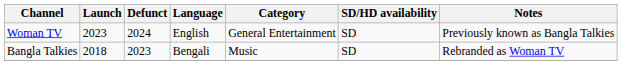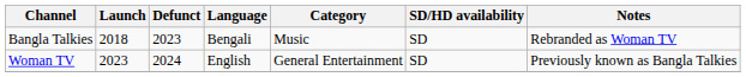rows swapped: Bangla Talkies <-> Woman TV
